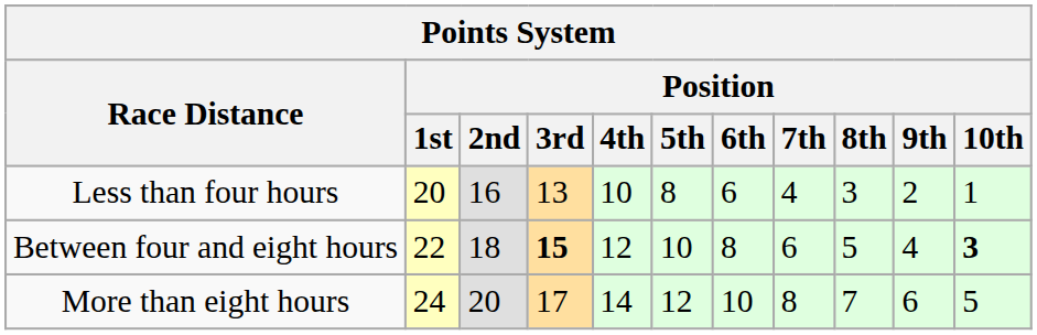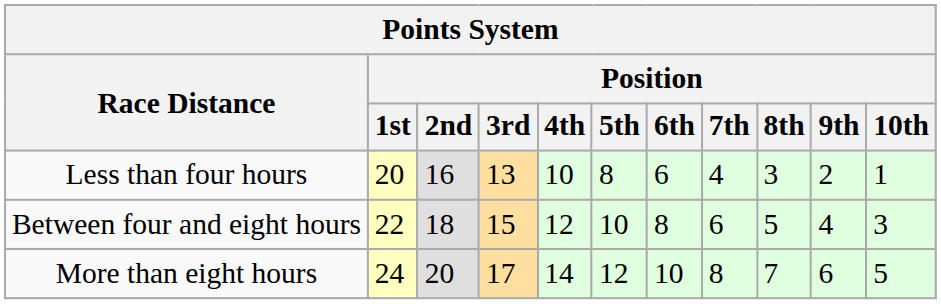Between four and eight hours | Position / 3rd: bold -> normal
Between four and eight hours | Position / 10th: bold -> normal
